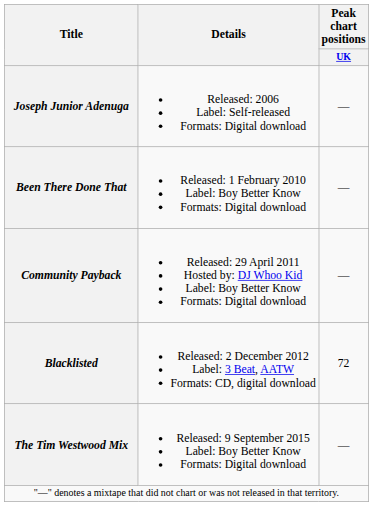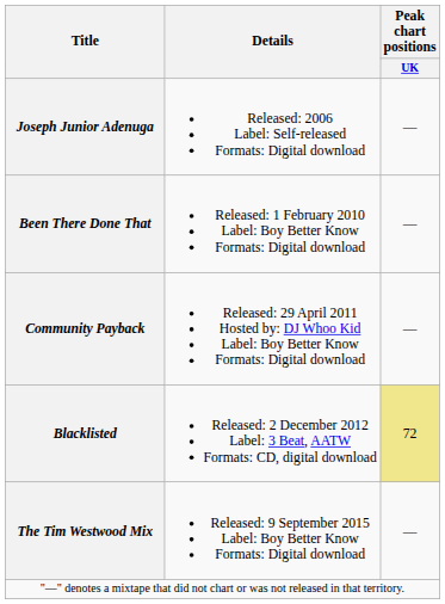Blacklisted | Peak chart positions / UK: no background -> khaki background
